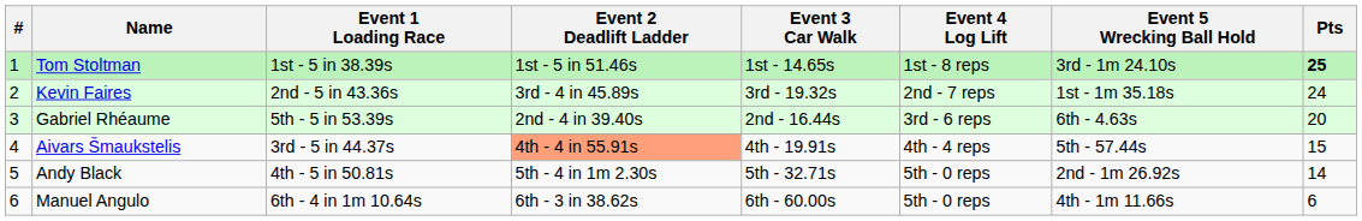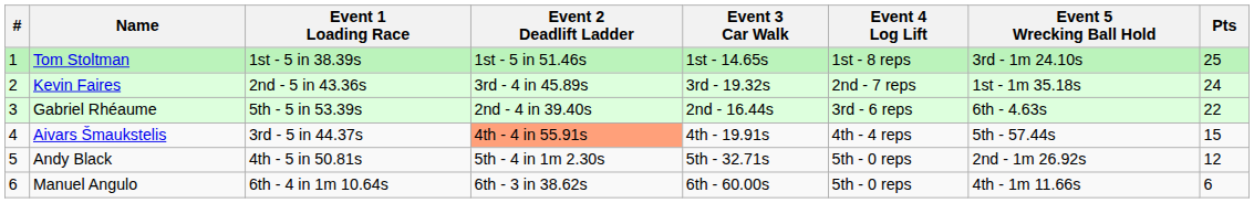Tom Stoltman | Pts: bold -> normal
Gabriel Rhéaume | Pts: 20 -> 22
Andy Black | Pts: 14 -> 12
